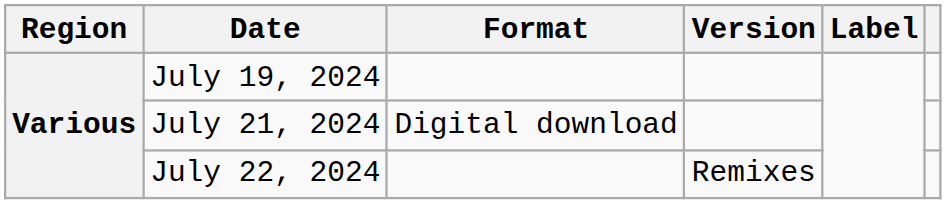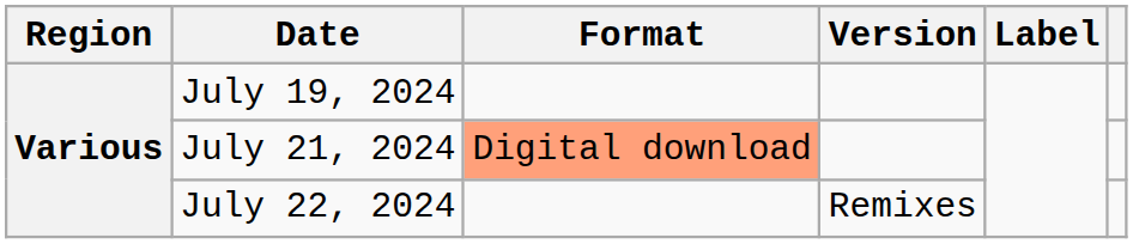July 21, 2024 | Format: no background -> lightsalmon background
